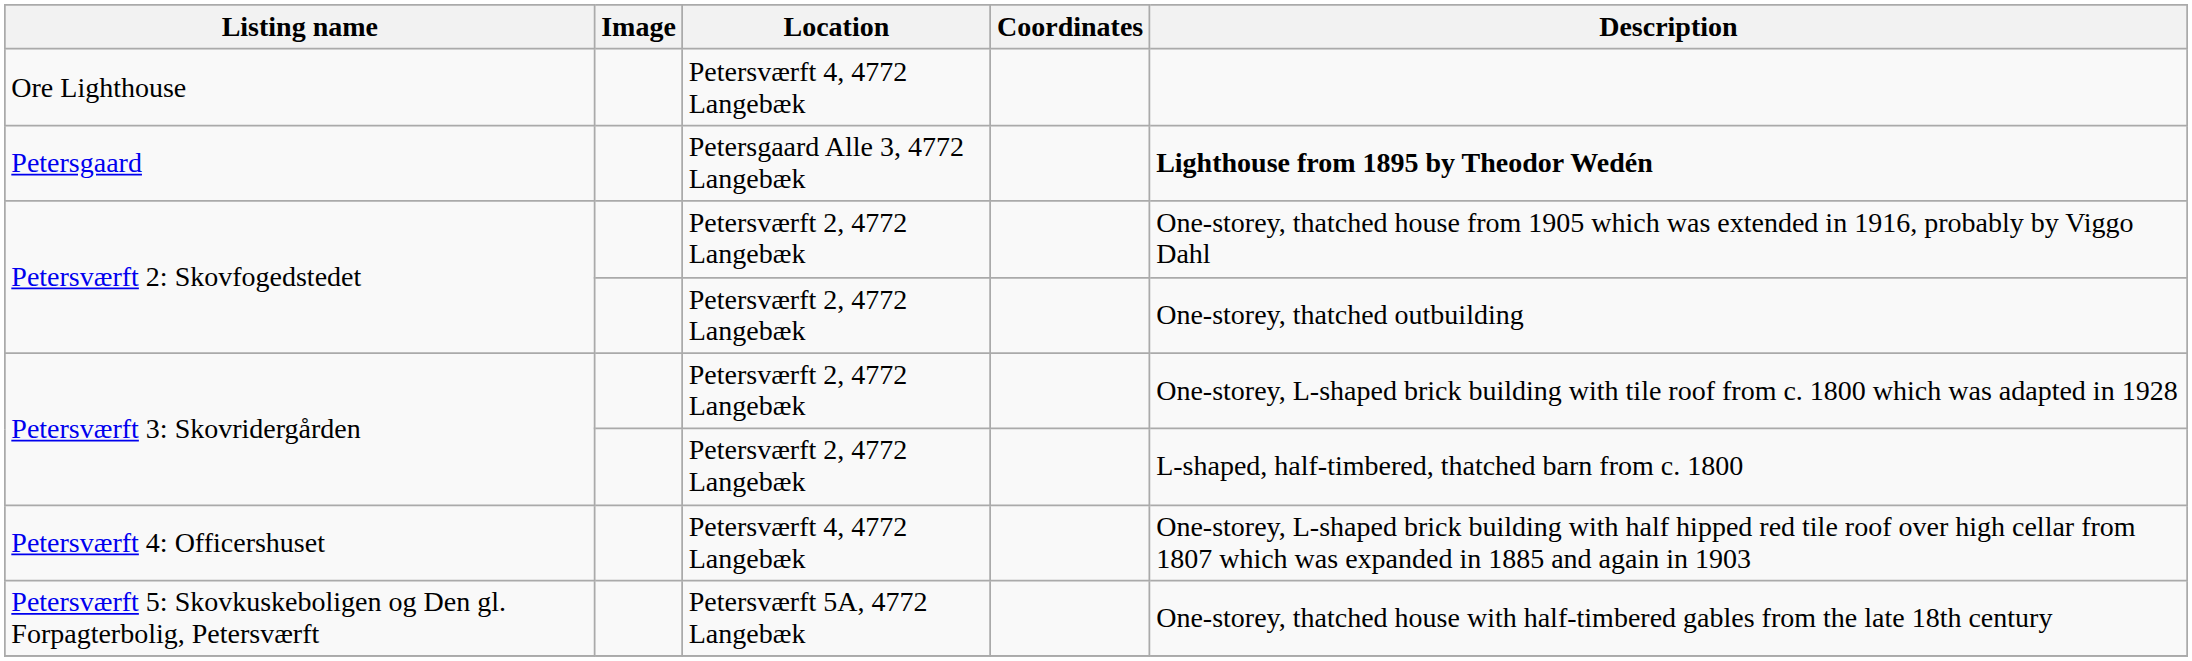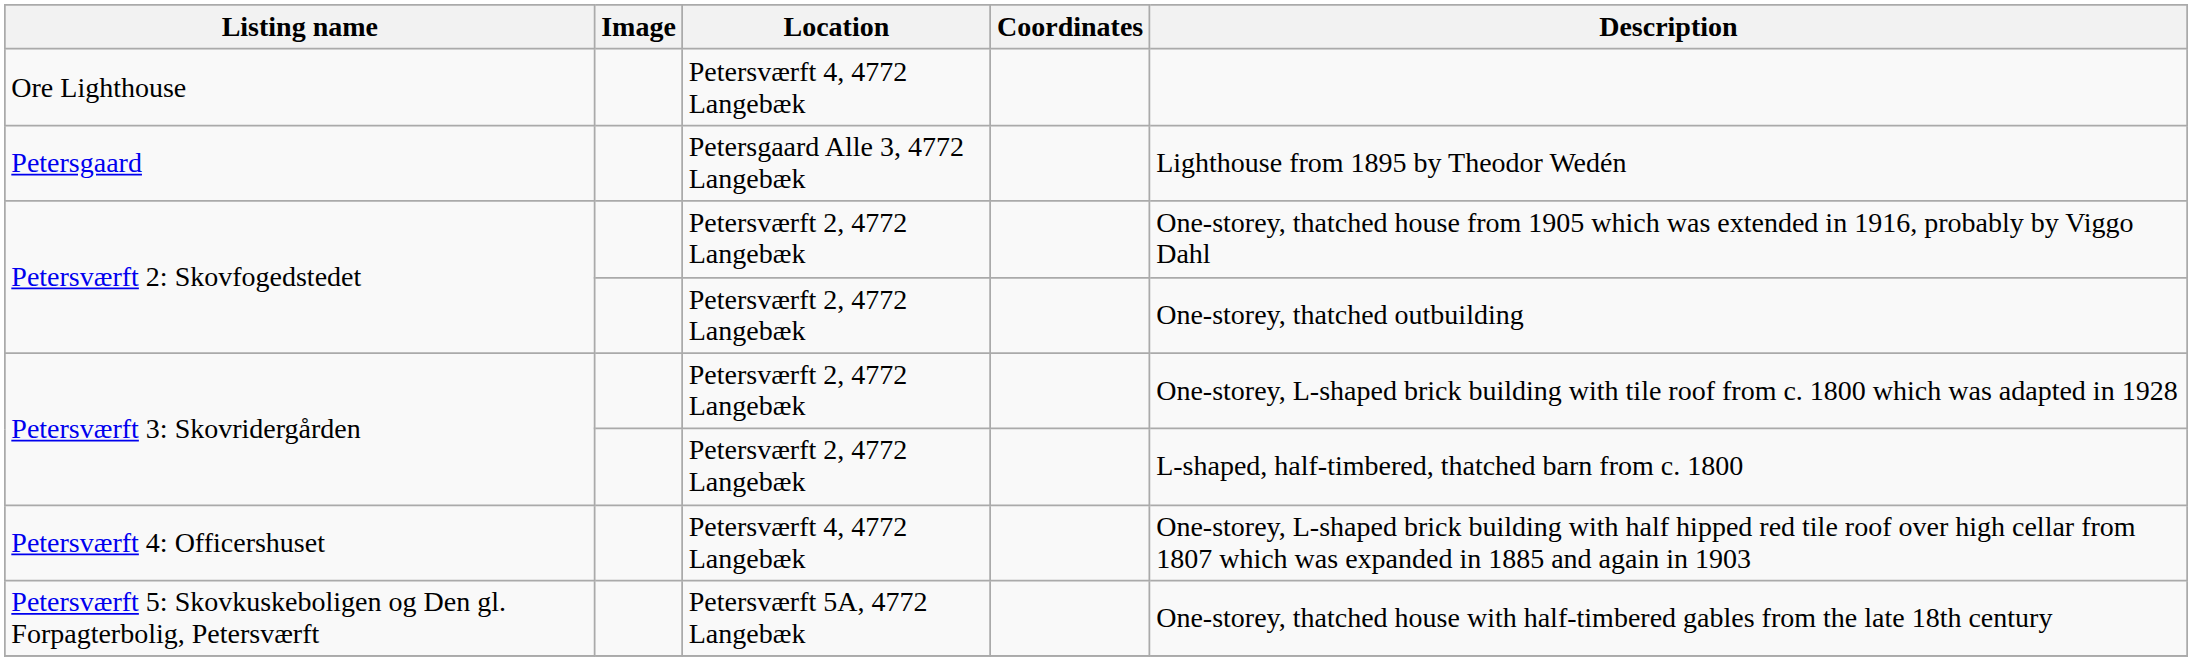Petersgaard | Description: bold -> normal
